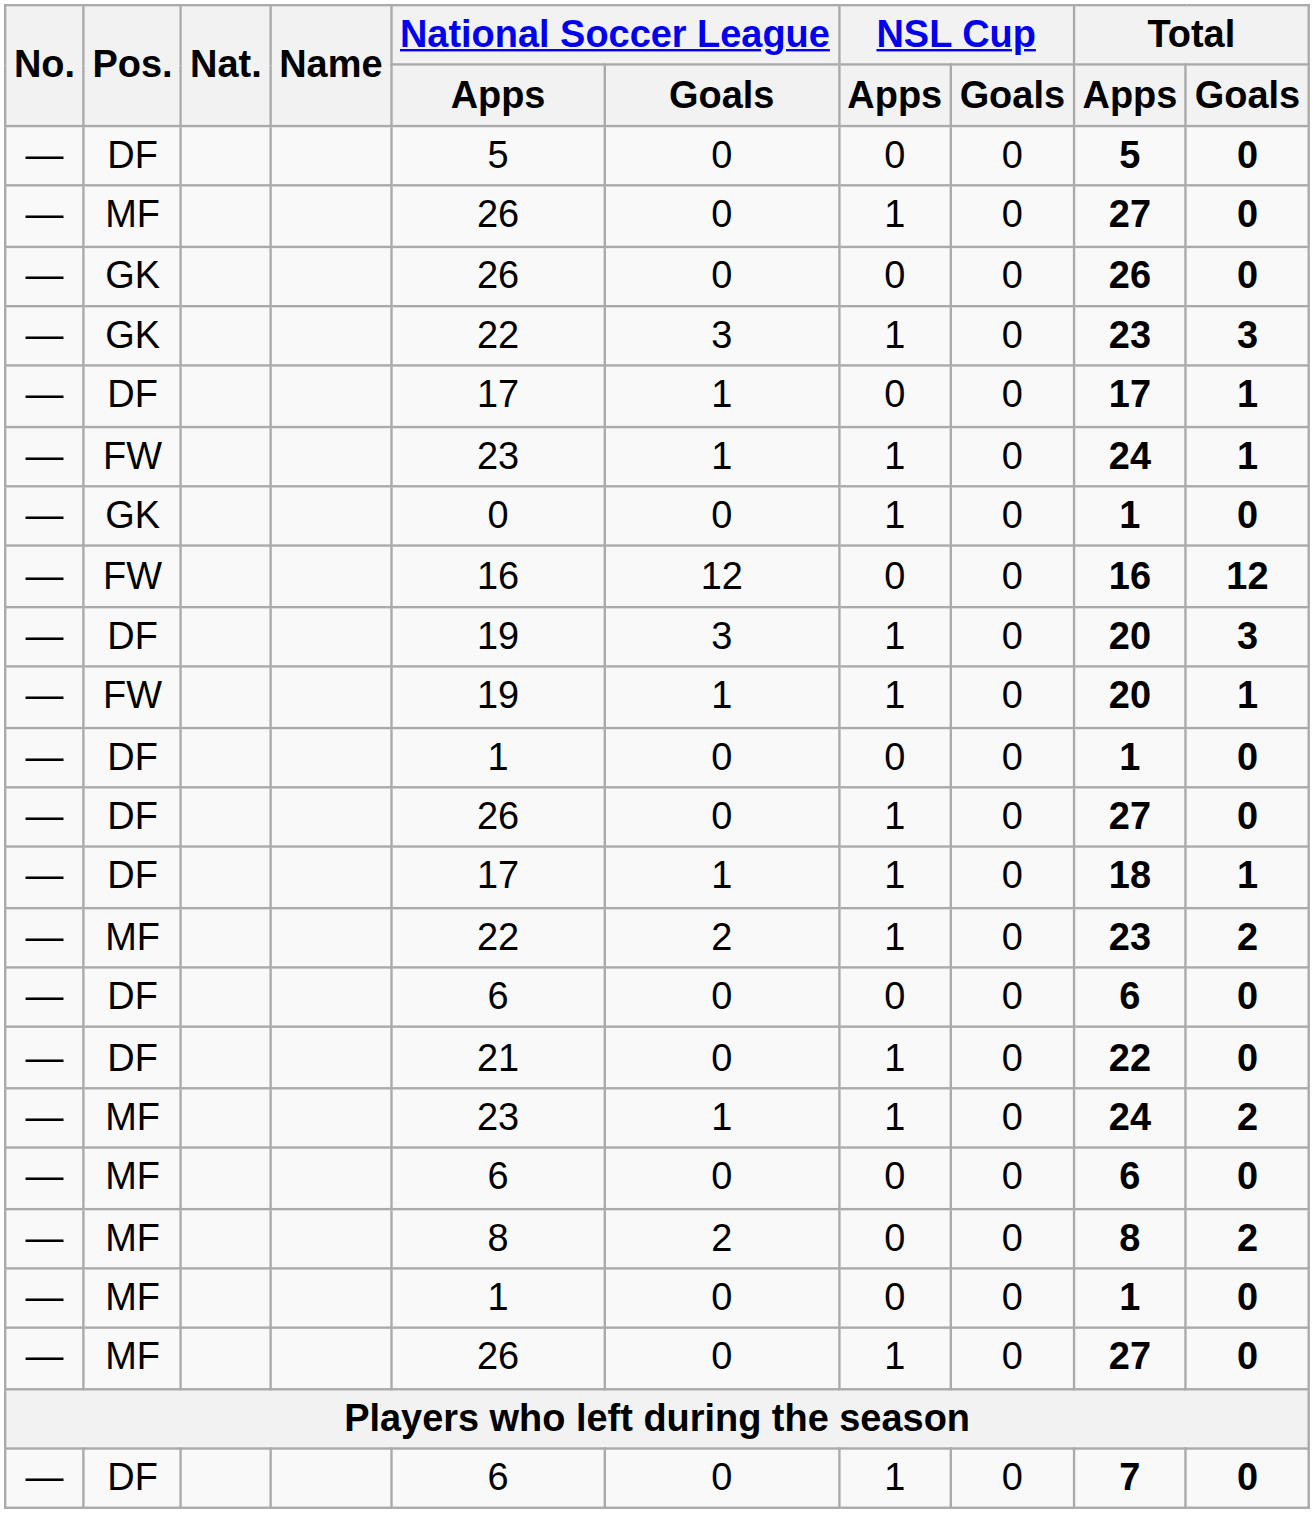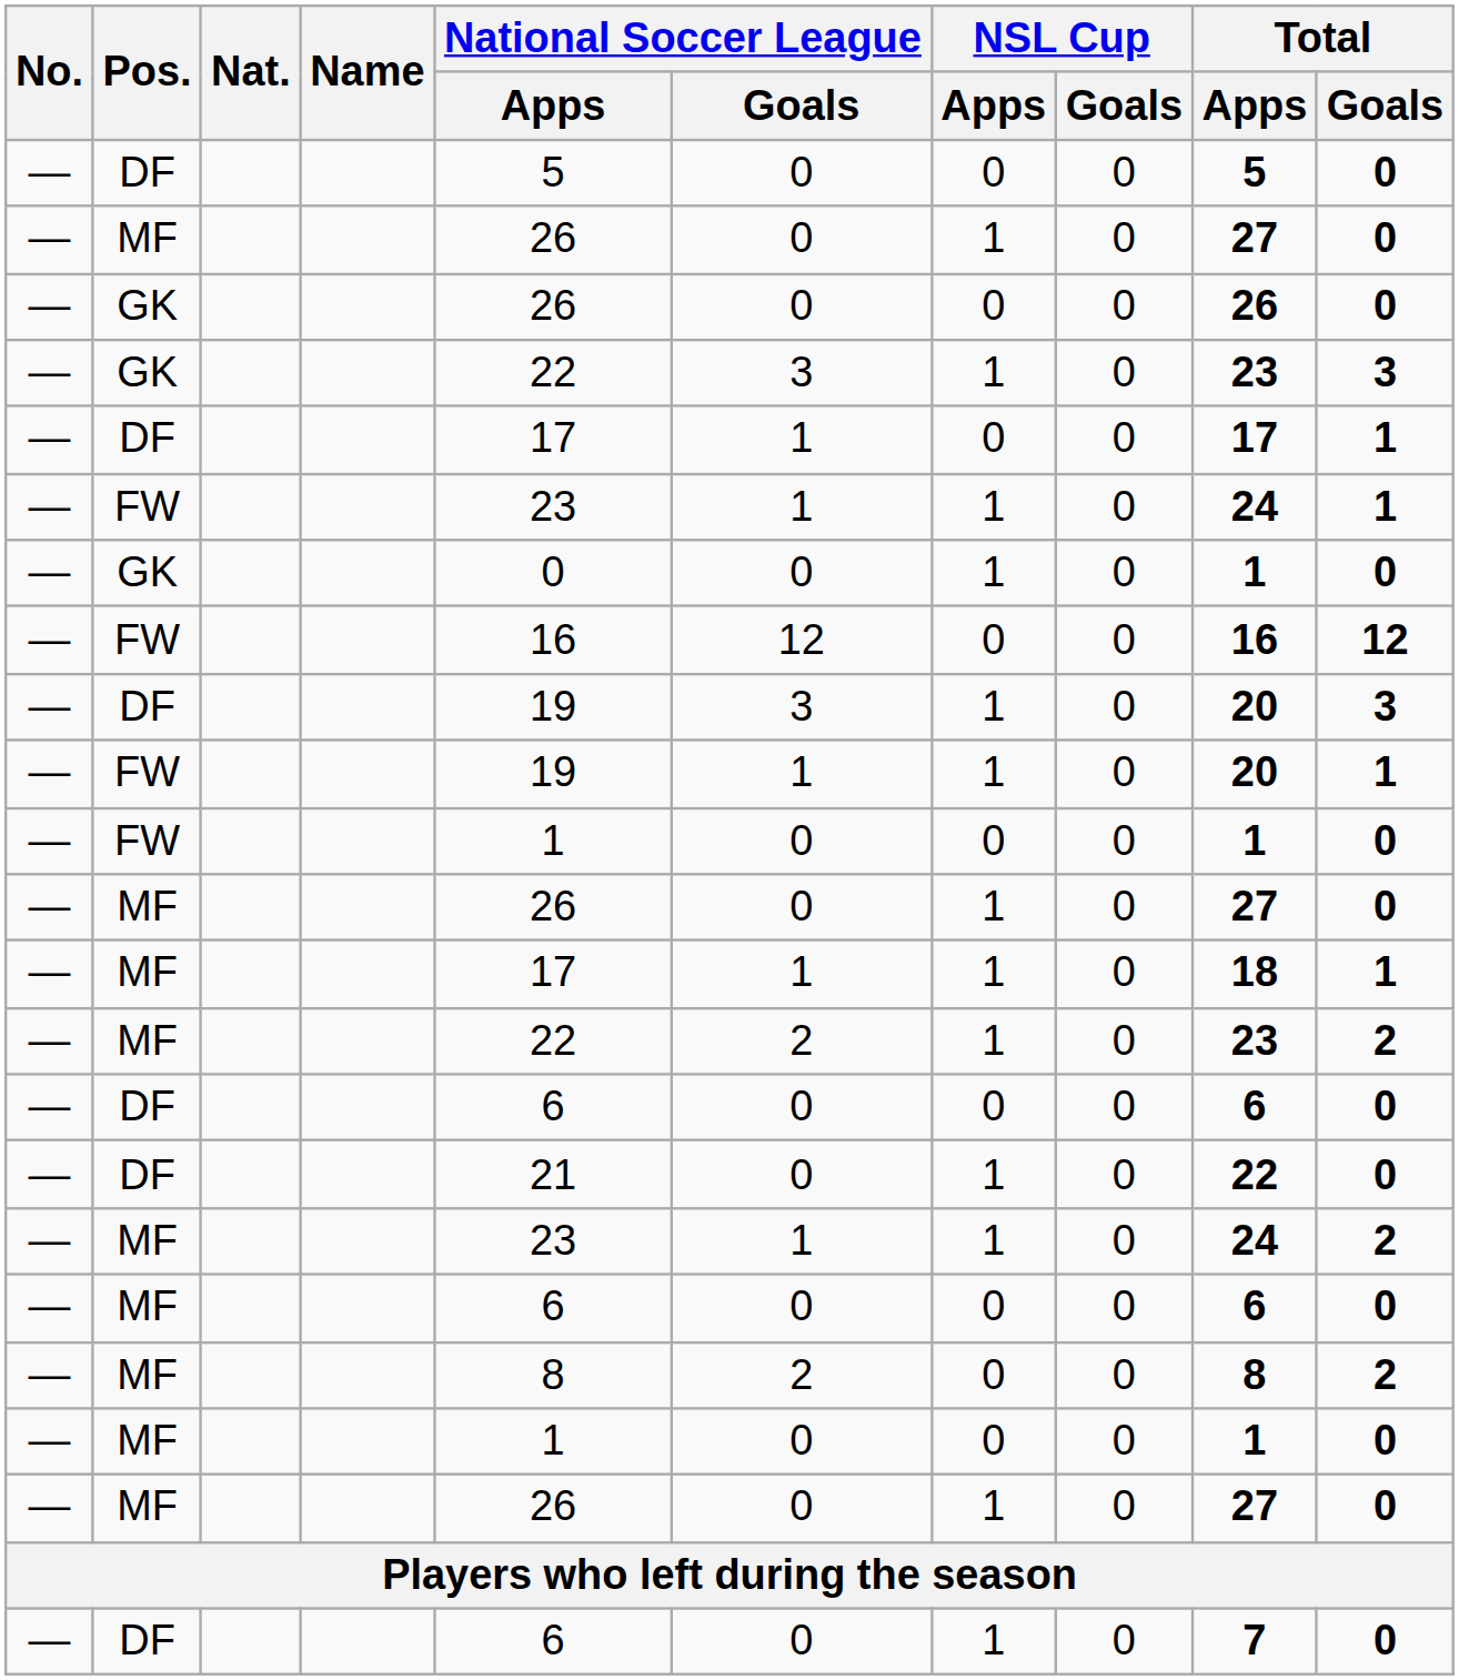row 13 | Pos.: DF -> FW
row 14 | Pos.: DF -> MF
row 15 | Pos.: DF -> MF
